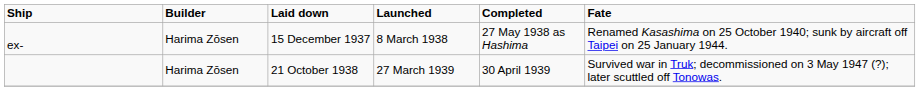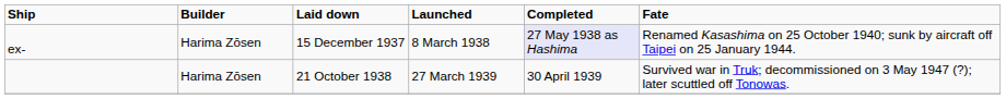ex- | Completed: no background -> lavender background
